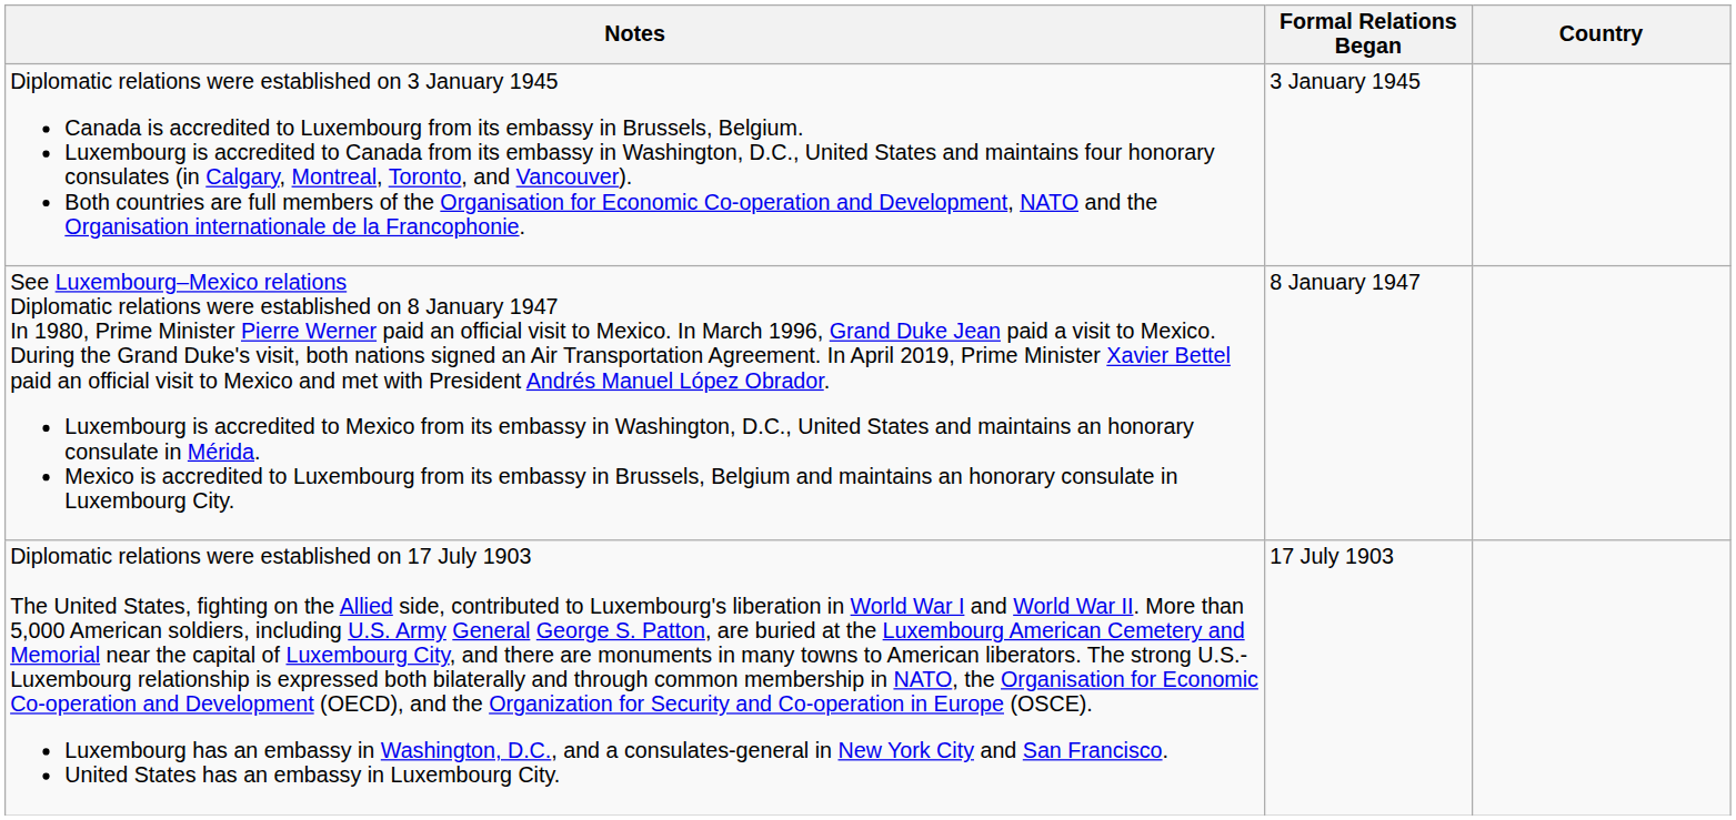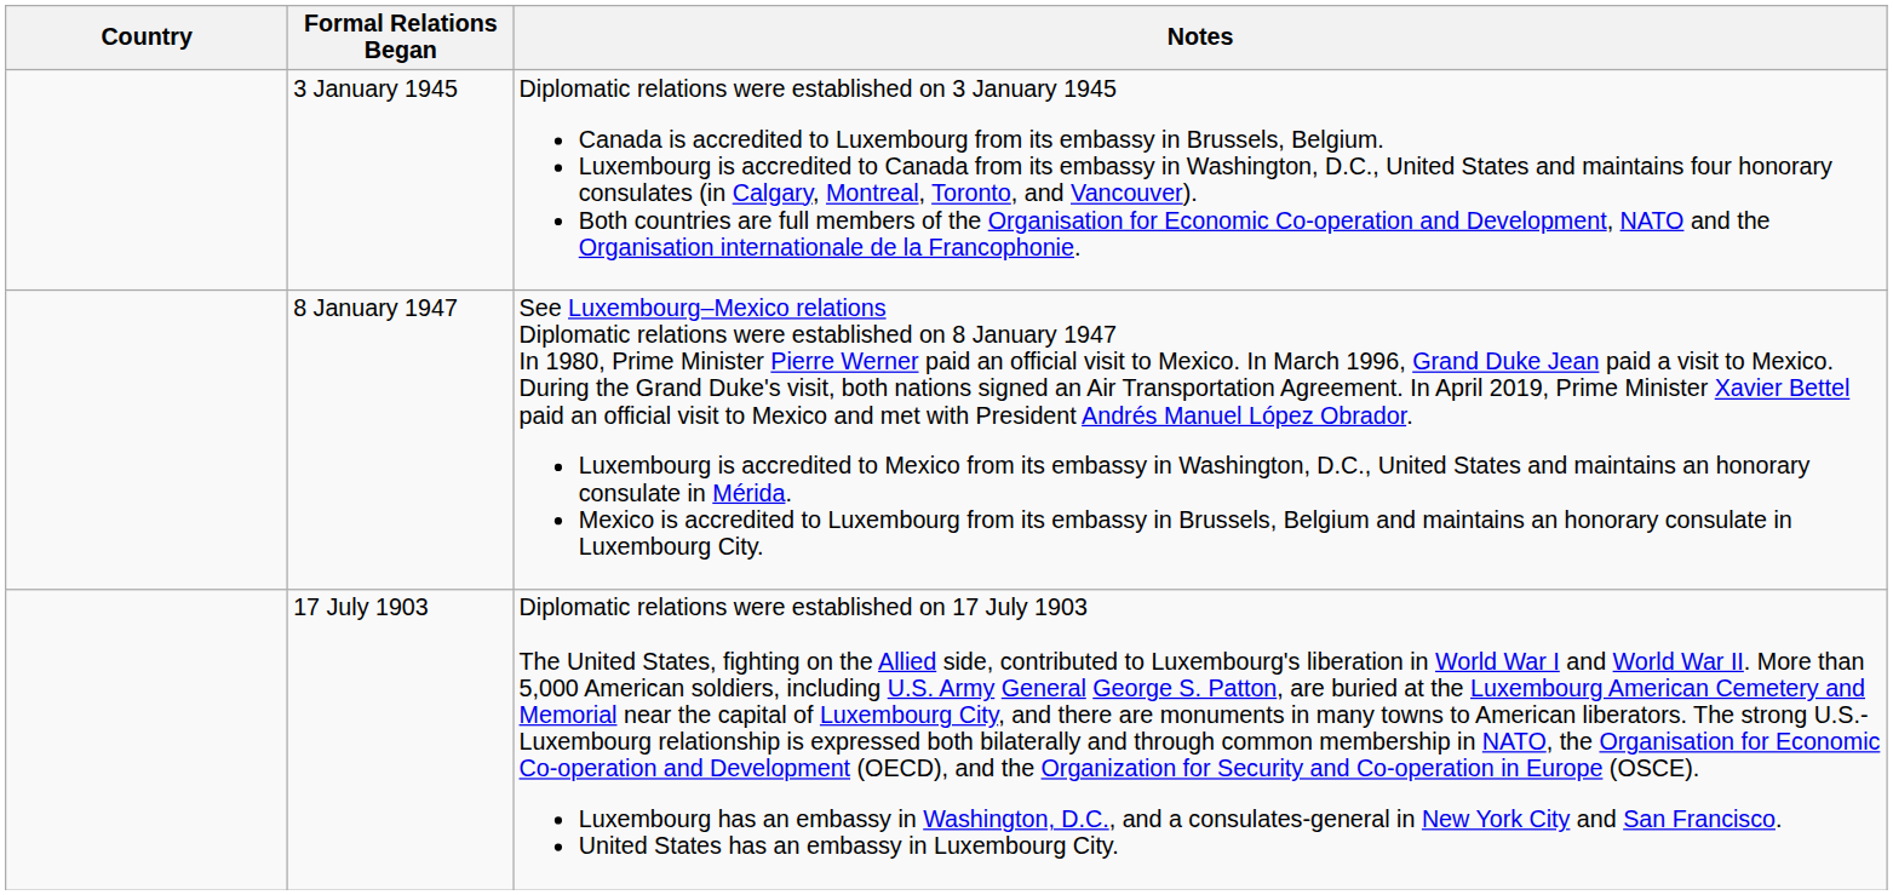columns swapped: Country <-> Notes
